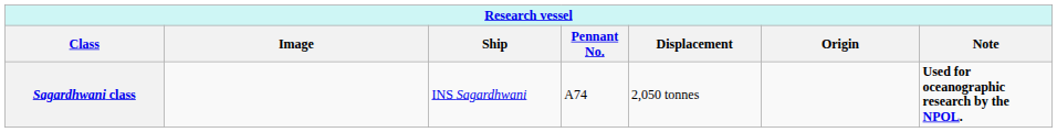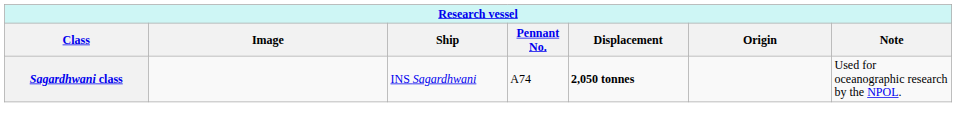Sagardhwani class | Displacement: normal -> bold
Sagardhwani class | Note: bold -> normal
